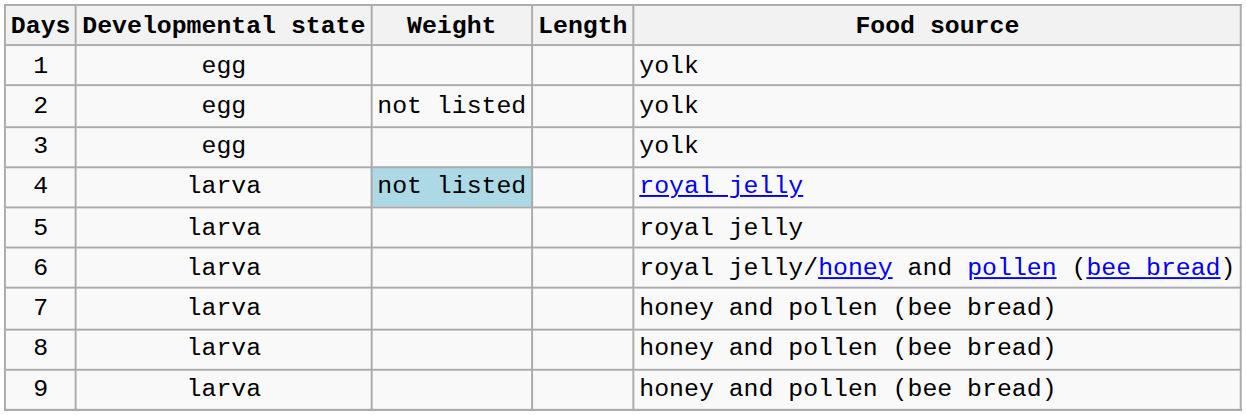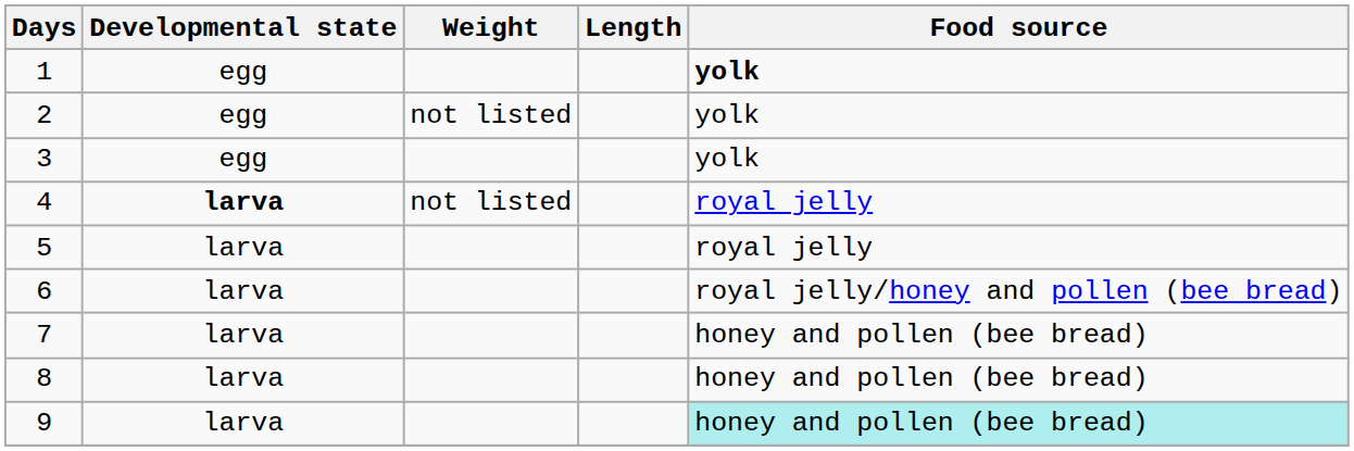1 | Food source: normal -> bold
4 | Developmental state: normal -> bold
4 | Weight: lightblue background -> no background
9 | Food source: no background -> paleturquoise background
